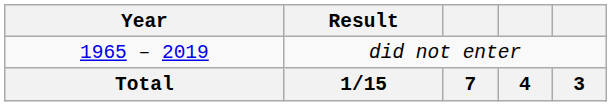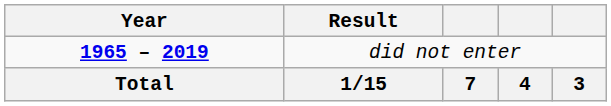did not enter | Year: normal -> bold
